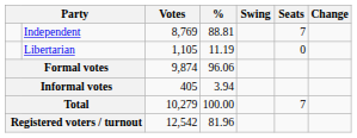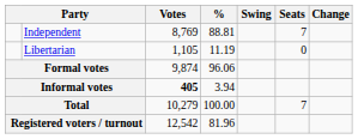Informal votes | Votes: normal -> bold
